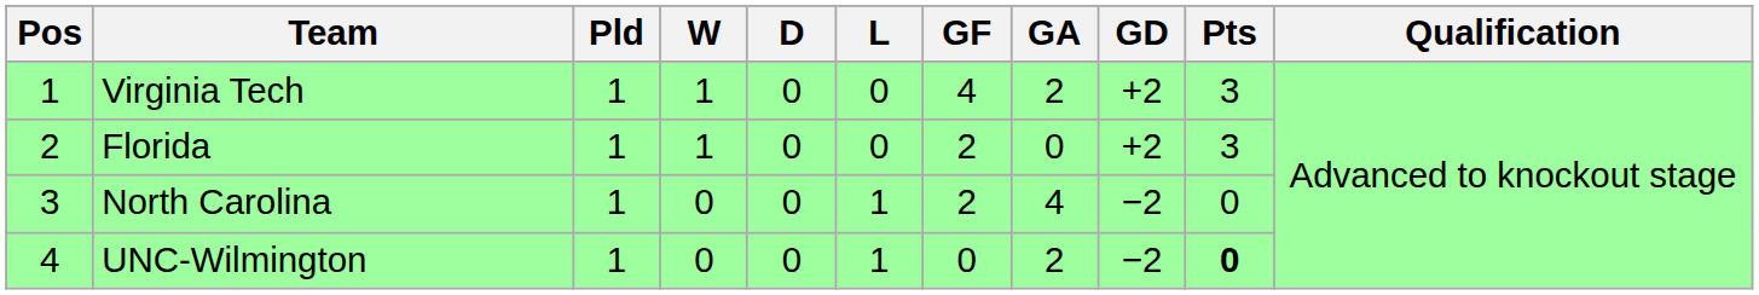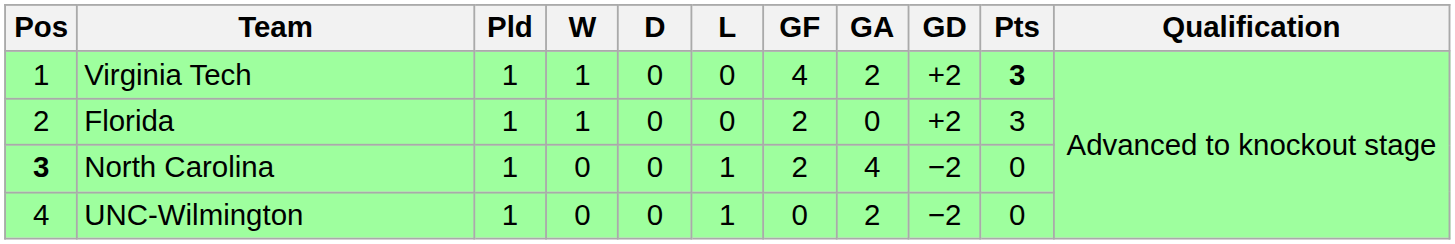Virginia Tech | Pts: normal -> bold
North Carolina | Pos: normal -> bold
UNC-Wilmington | Pts: bold -> normal
